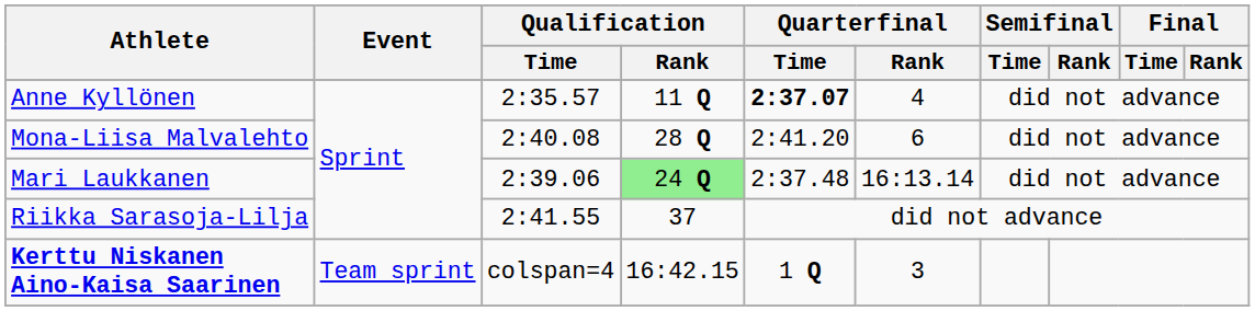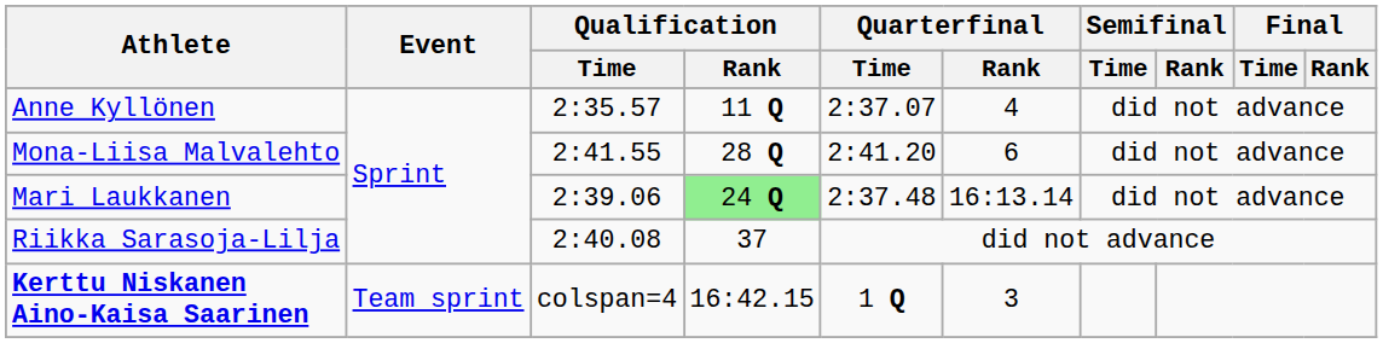Anne Kyllönen | Quarterfinal / Time: bold -> normal
Mona-Liisa Malvalehto | Qualification / Time: 2:40.08 -> 2:41.55
Riikka Sarasoja-Lilja | Qualification / Time: 2:41.55 -> 2:40.08
